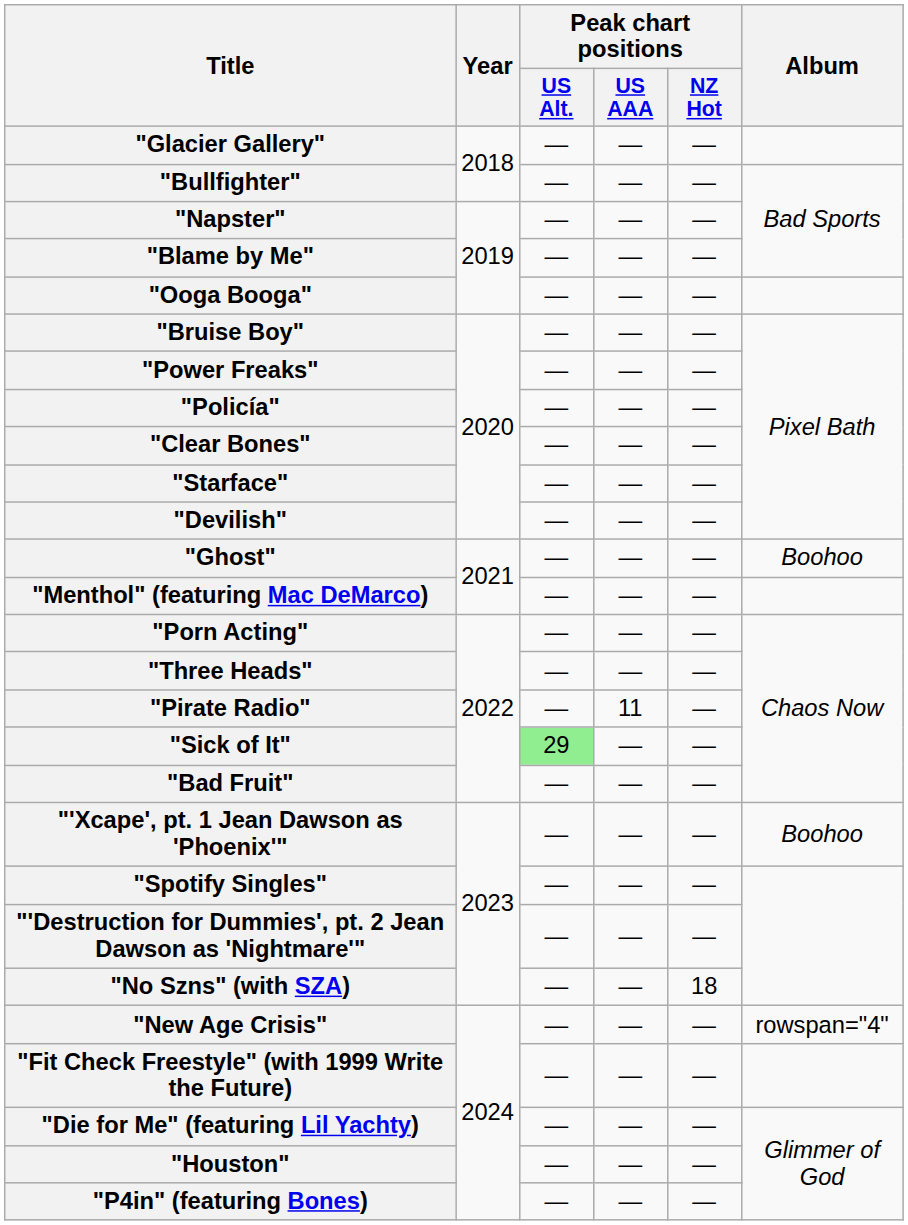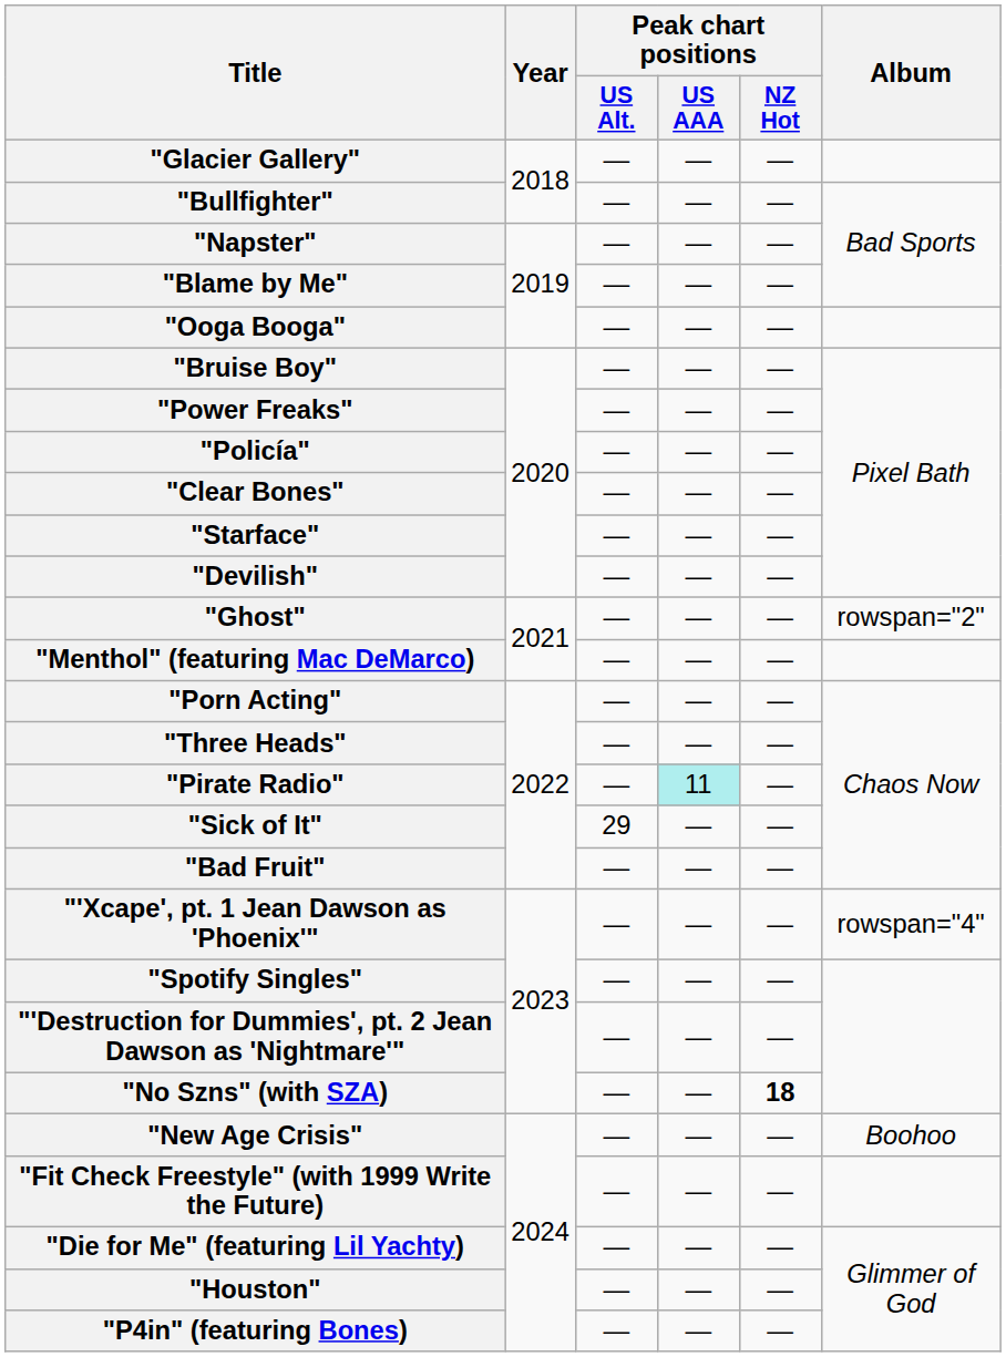"Ghost" | Album: Boohoo -> rowspan="2"
"Pirate Radio" | Peak chart positions / US AAA: no background -> paleturquoise background
"Sick of It" | Peak chart positions / US Alt.: lightgreen background -> no background
"'Xcape', pt. 1 Jean Dawson as 'Phoenix'" | Album: Boohoo -> rowspan="4"
"No Szns" (with SZA) | Peak chart positions / NZ Hot: normal -> bold
"New Age Crisis" | Album: rowspan="4" -> Boohoo
